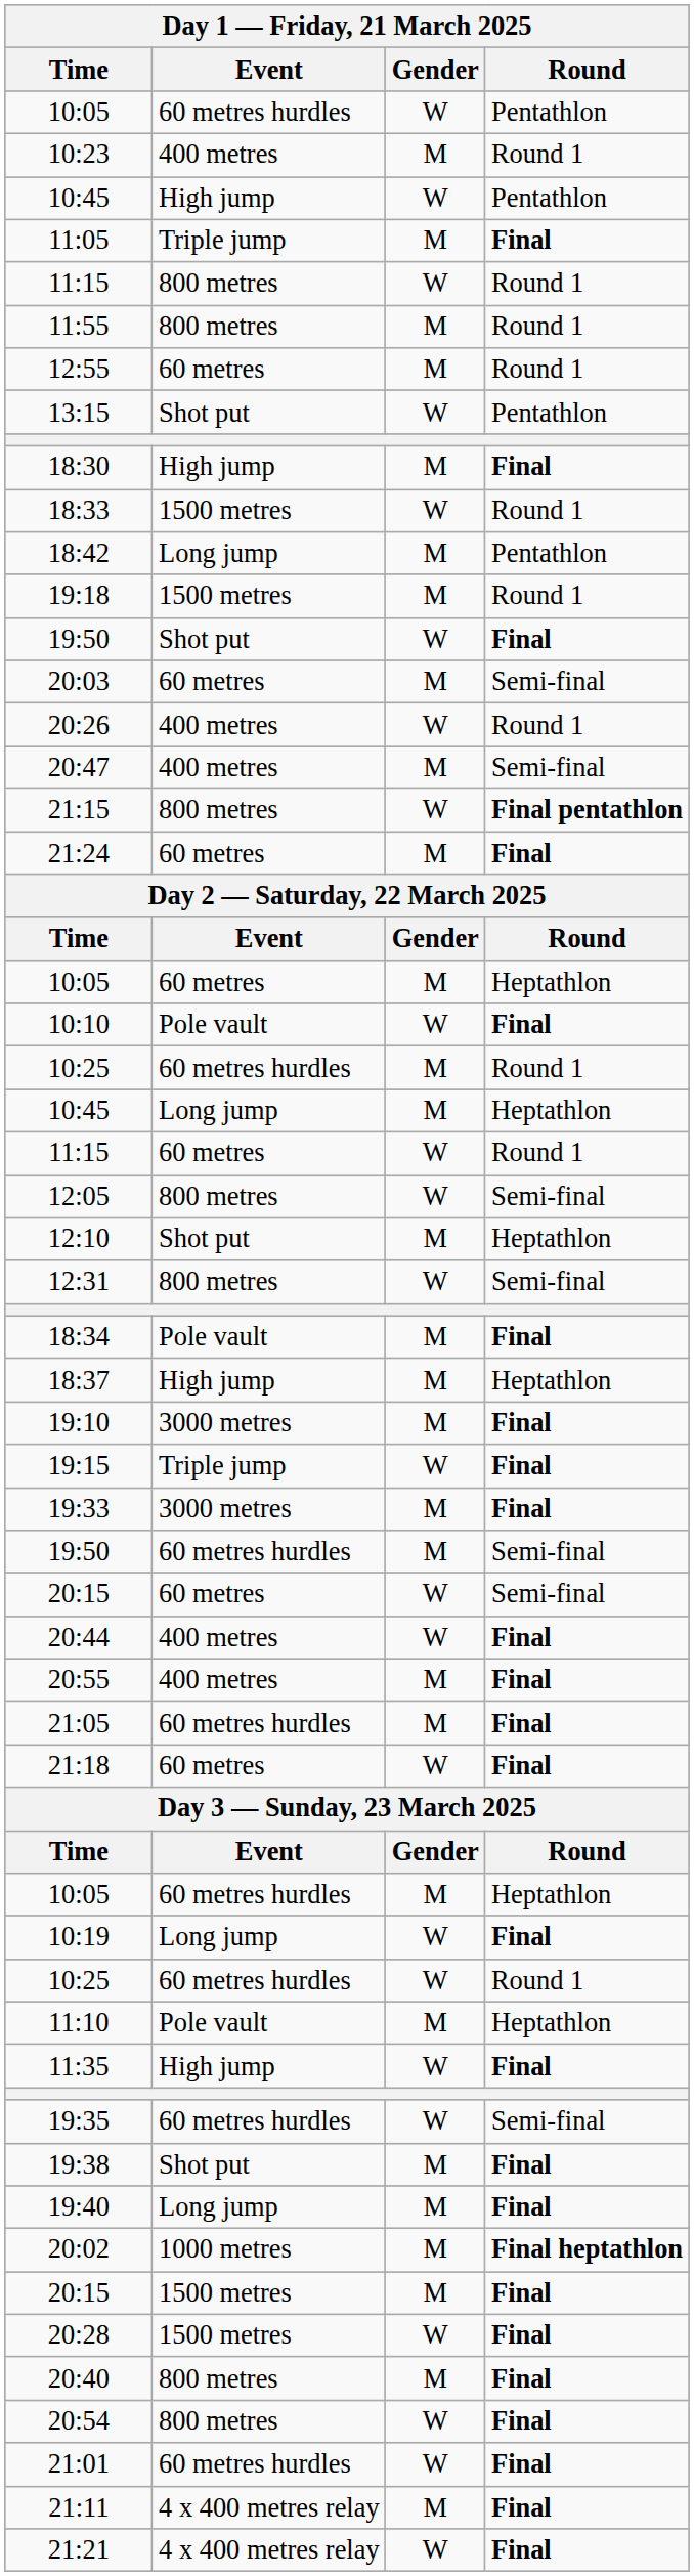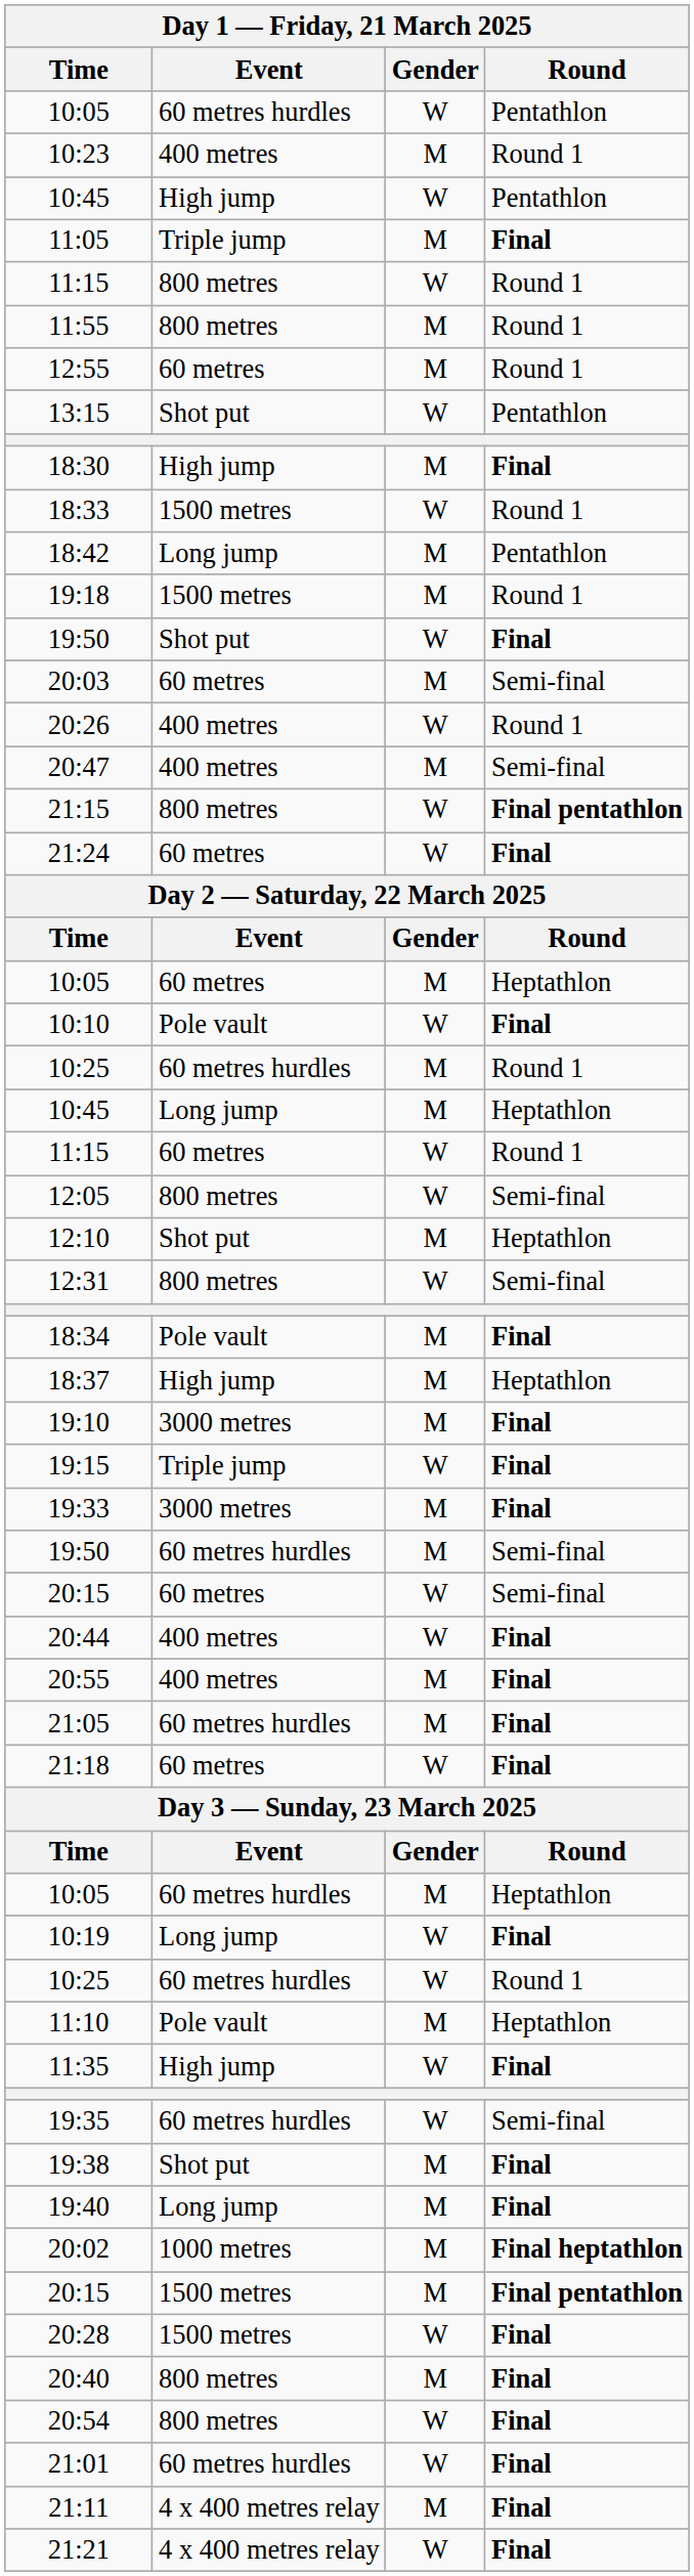21:24 | Gender: M -> W
20:15 / 1500 metres | Round: Final -> Final pentathlon
